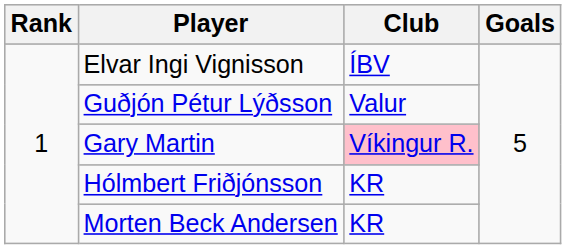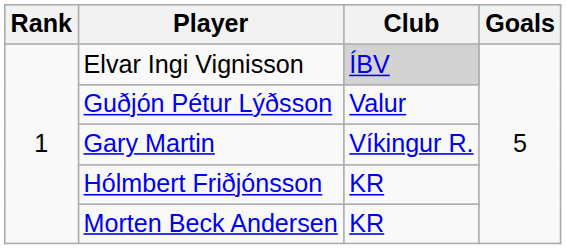Elvar Ingi Vignisson | Club: no background -> lightgrey background
Gary Martin | Club: pink background -> no background
